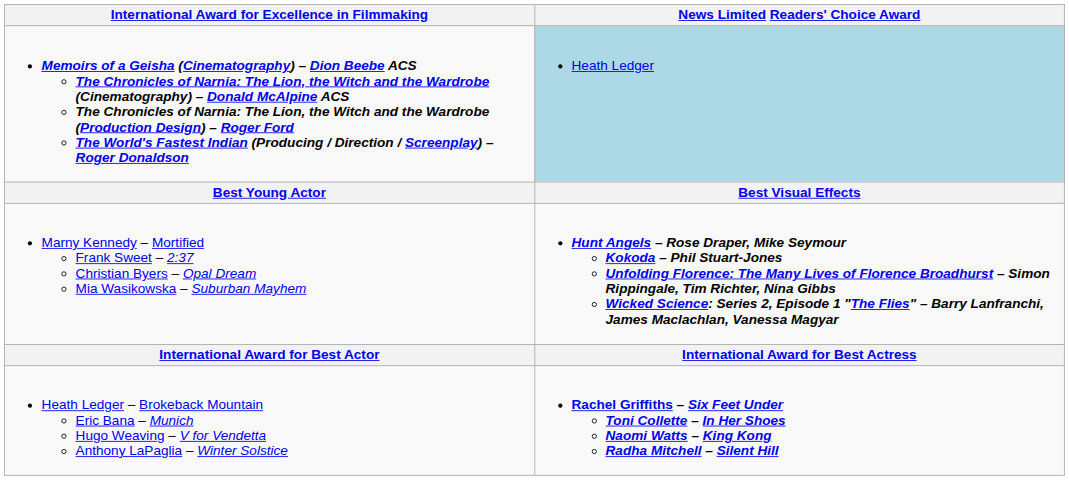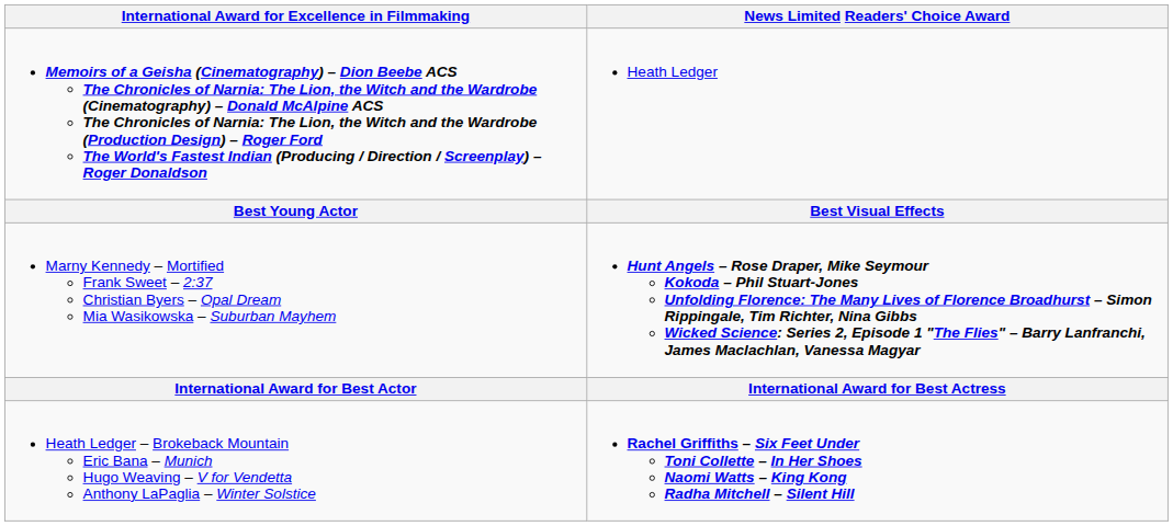row 2 | News Limited Readers' Choice Award: lightblue background -> no background
